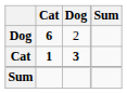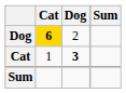row 2 | Cat: no background -> gold background
row 3 | Cat: bold -> normal
